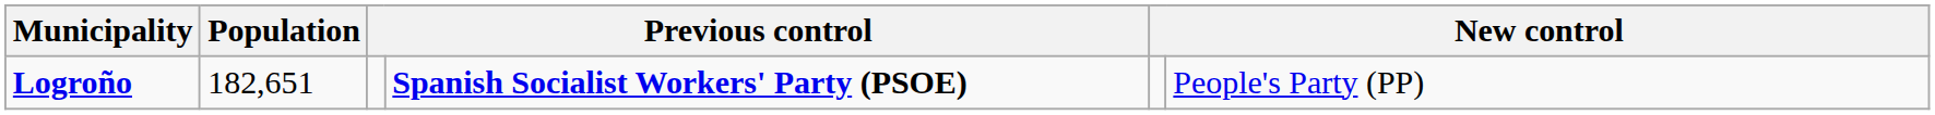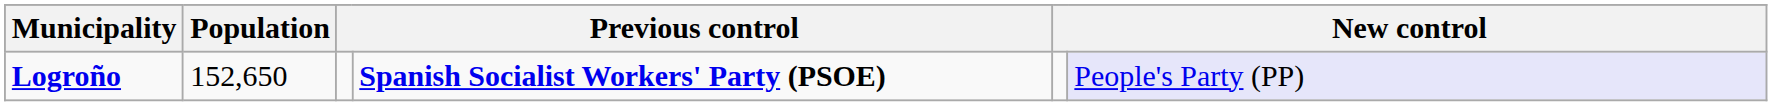Logroño | Population: 182,651 -> 152,650
Logroño | column 6: no background -> lavender background
